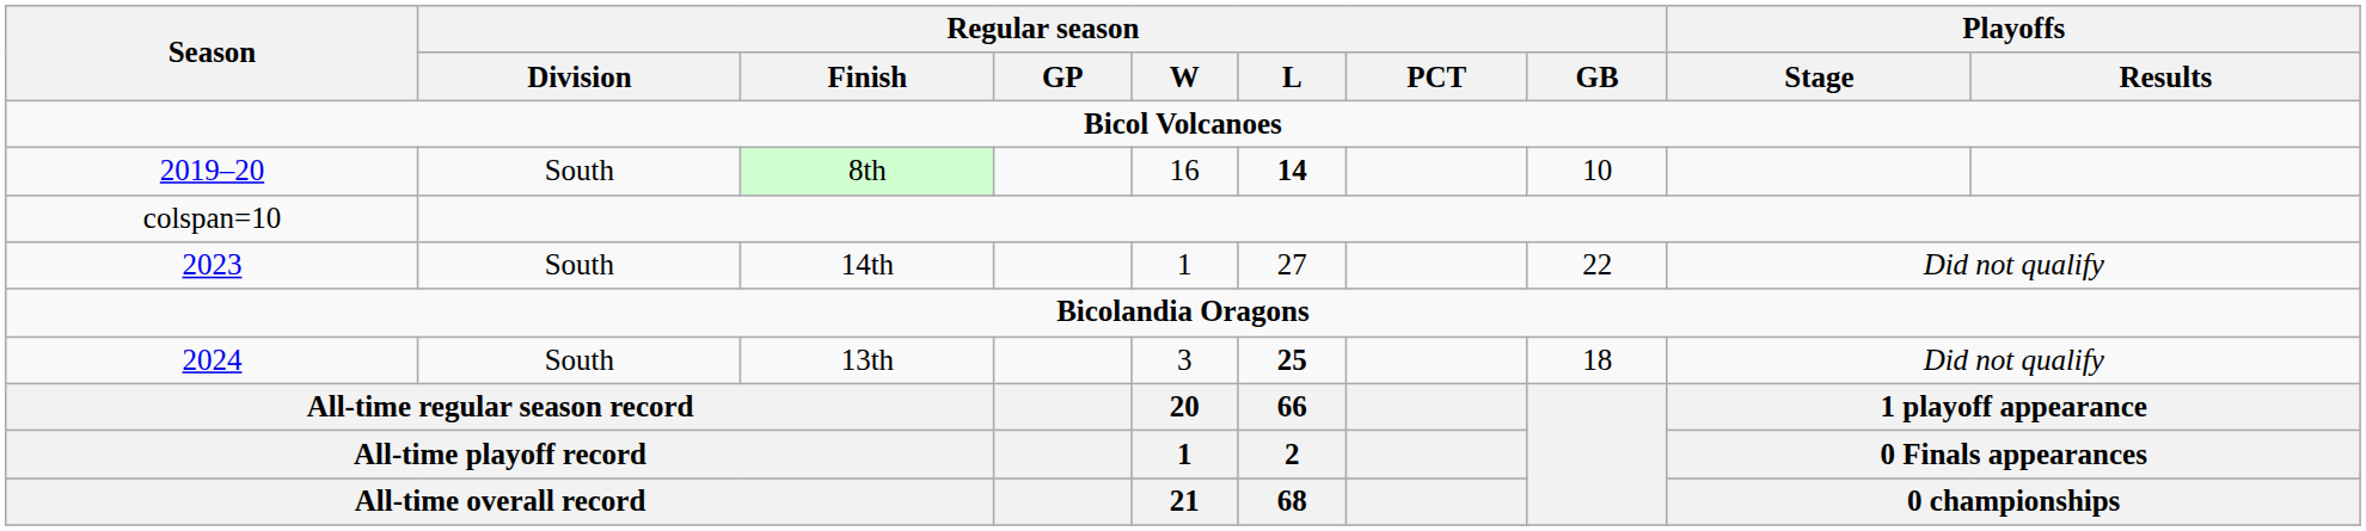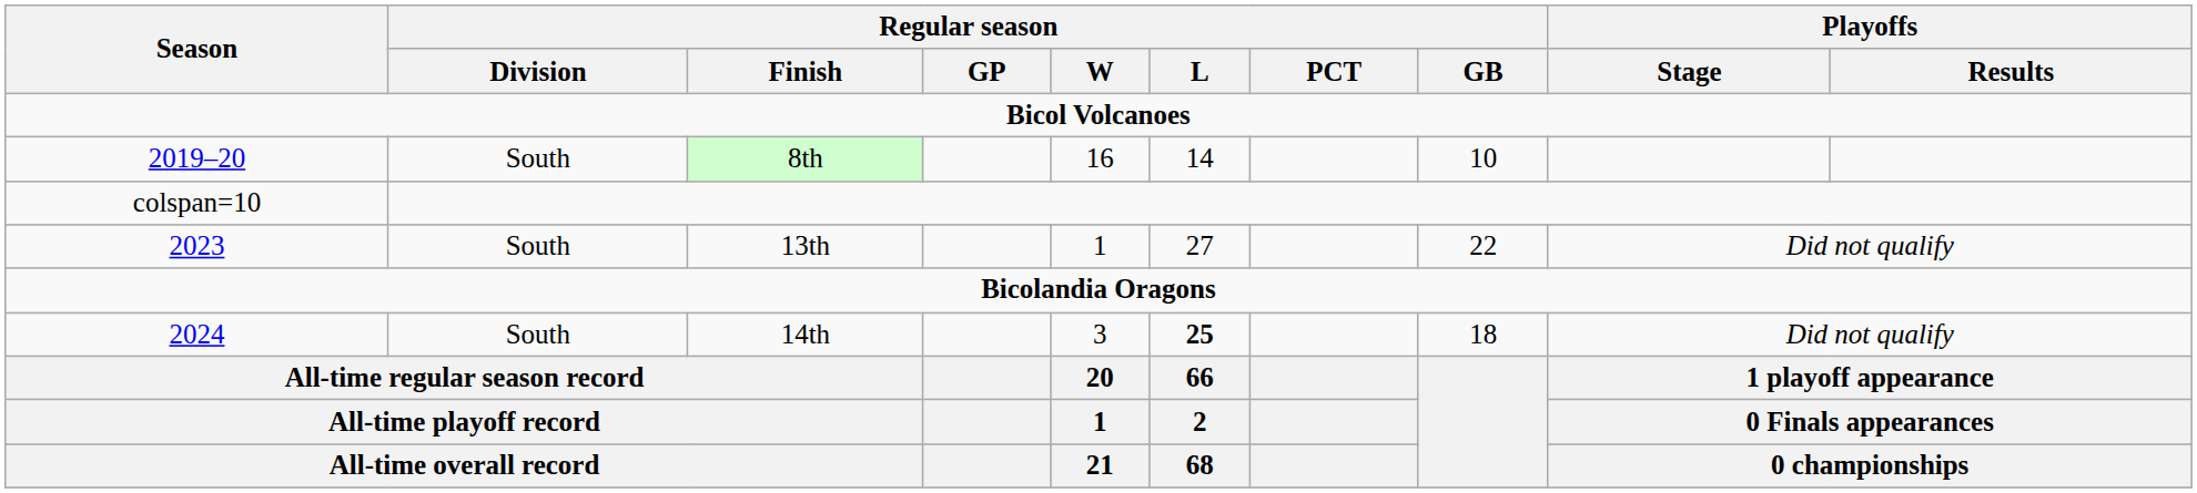2019–20 | Regular season / L: bold -> normal
2023 | Regular season / Finish: 14th -> 13th
2024 | Regular season / Finish: 13th -> 14th
